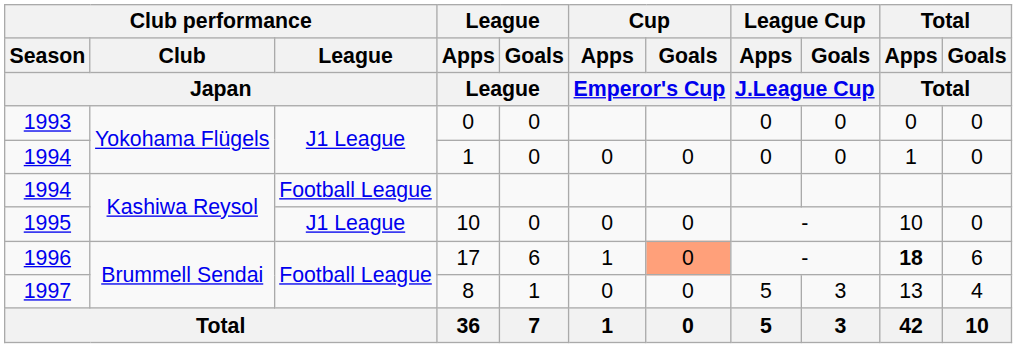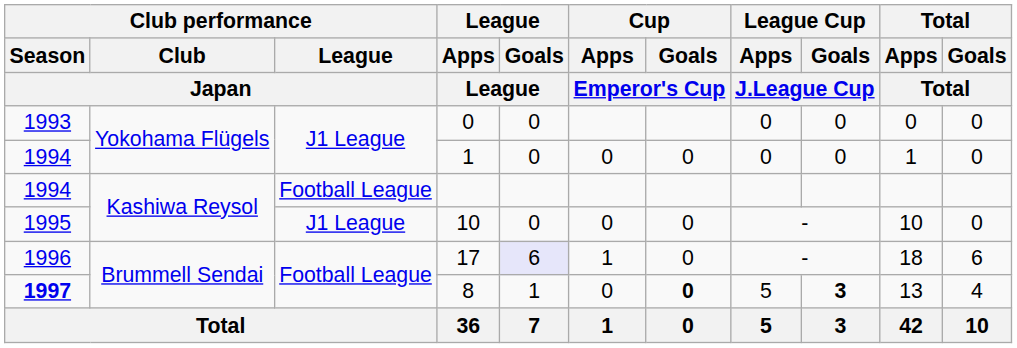17 | League / Goals / League: no background -> lavender background
17 | Cup / Goals / Emperor's Cup: lightsalmon background -> no background
17 | Total / Apps / Total: bold -> normal
8 | Club performance / Season / Japan: normal -> bold
8 | Cup / Goals / Emperor's Cup: normal -> bold
8 | League Cup / Goals / J.League Cup: normal -> bold
